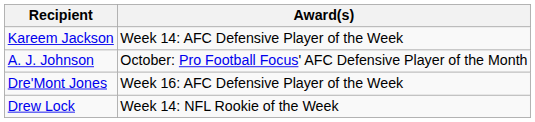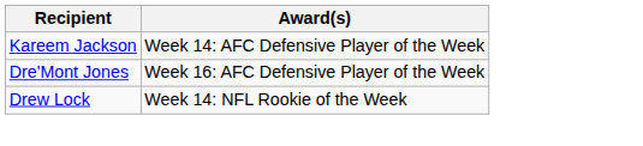- row: A. J. Johnson | October: Pro Football Focus' AFC Defensive Player of the Month
